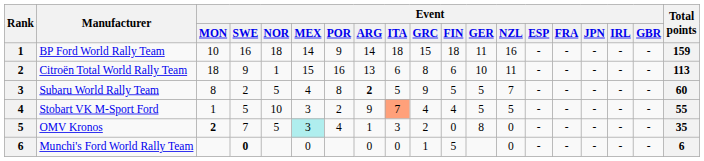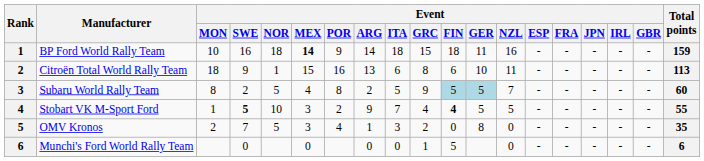BP Ford World Rally Team | Event / MEX: normal -> bold
Subaru World Rally Team | Event / ARG: bold -> normal
Subaru World Rally Team | Event / FIN: no background -> lightblue background
Subaru World Rally Team | Event / GER: no background -> lightblue background
Stobart VK M-Sport Ford | Event / SWE: normal -> bold
Stobart VK M-Sport Ford | Event / ITA: lightsalmon background -> no background
Stobart VK M-Sport Ford | Event / FIN: normal -> bold
OMV Kronos | Event / MON: bold -> normal
OMV Kronos | Event / MEX: paleturquoise background -> no background
Munchi's Ford World Rally Team | Event / SWE: bold -> normal
